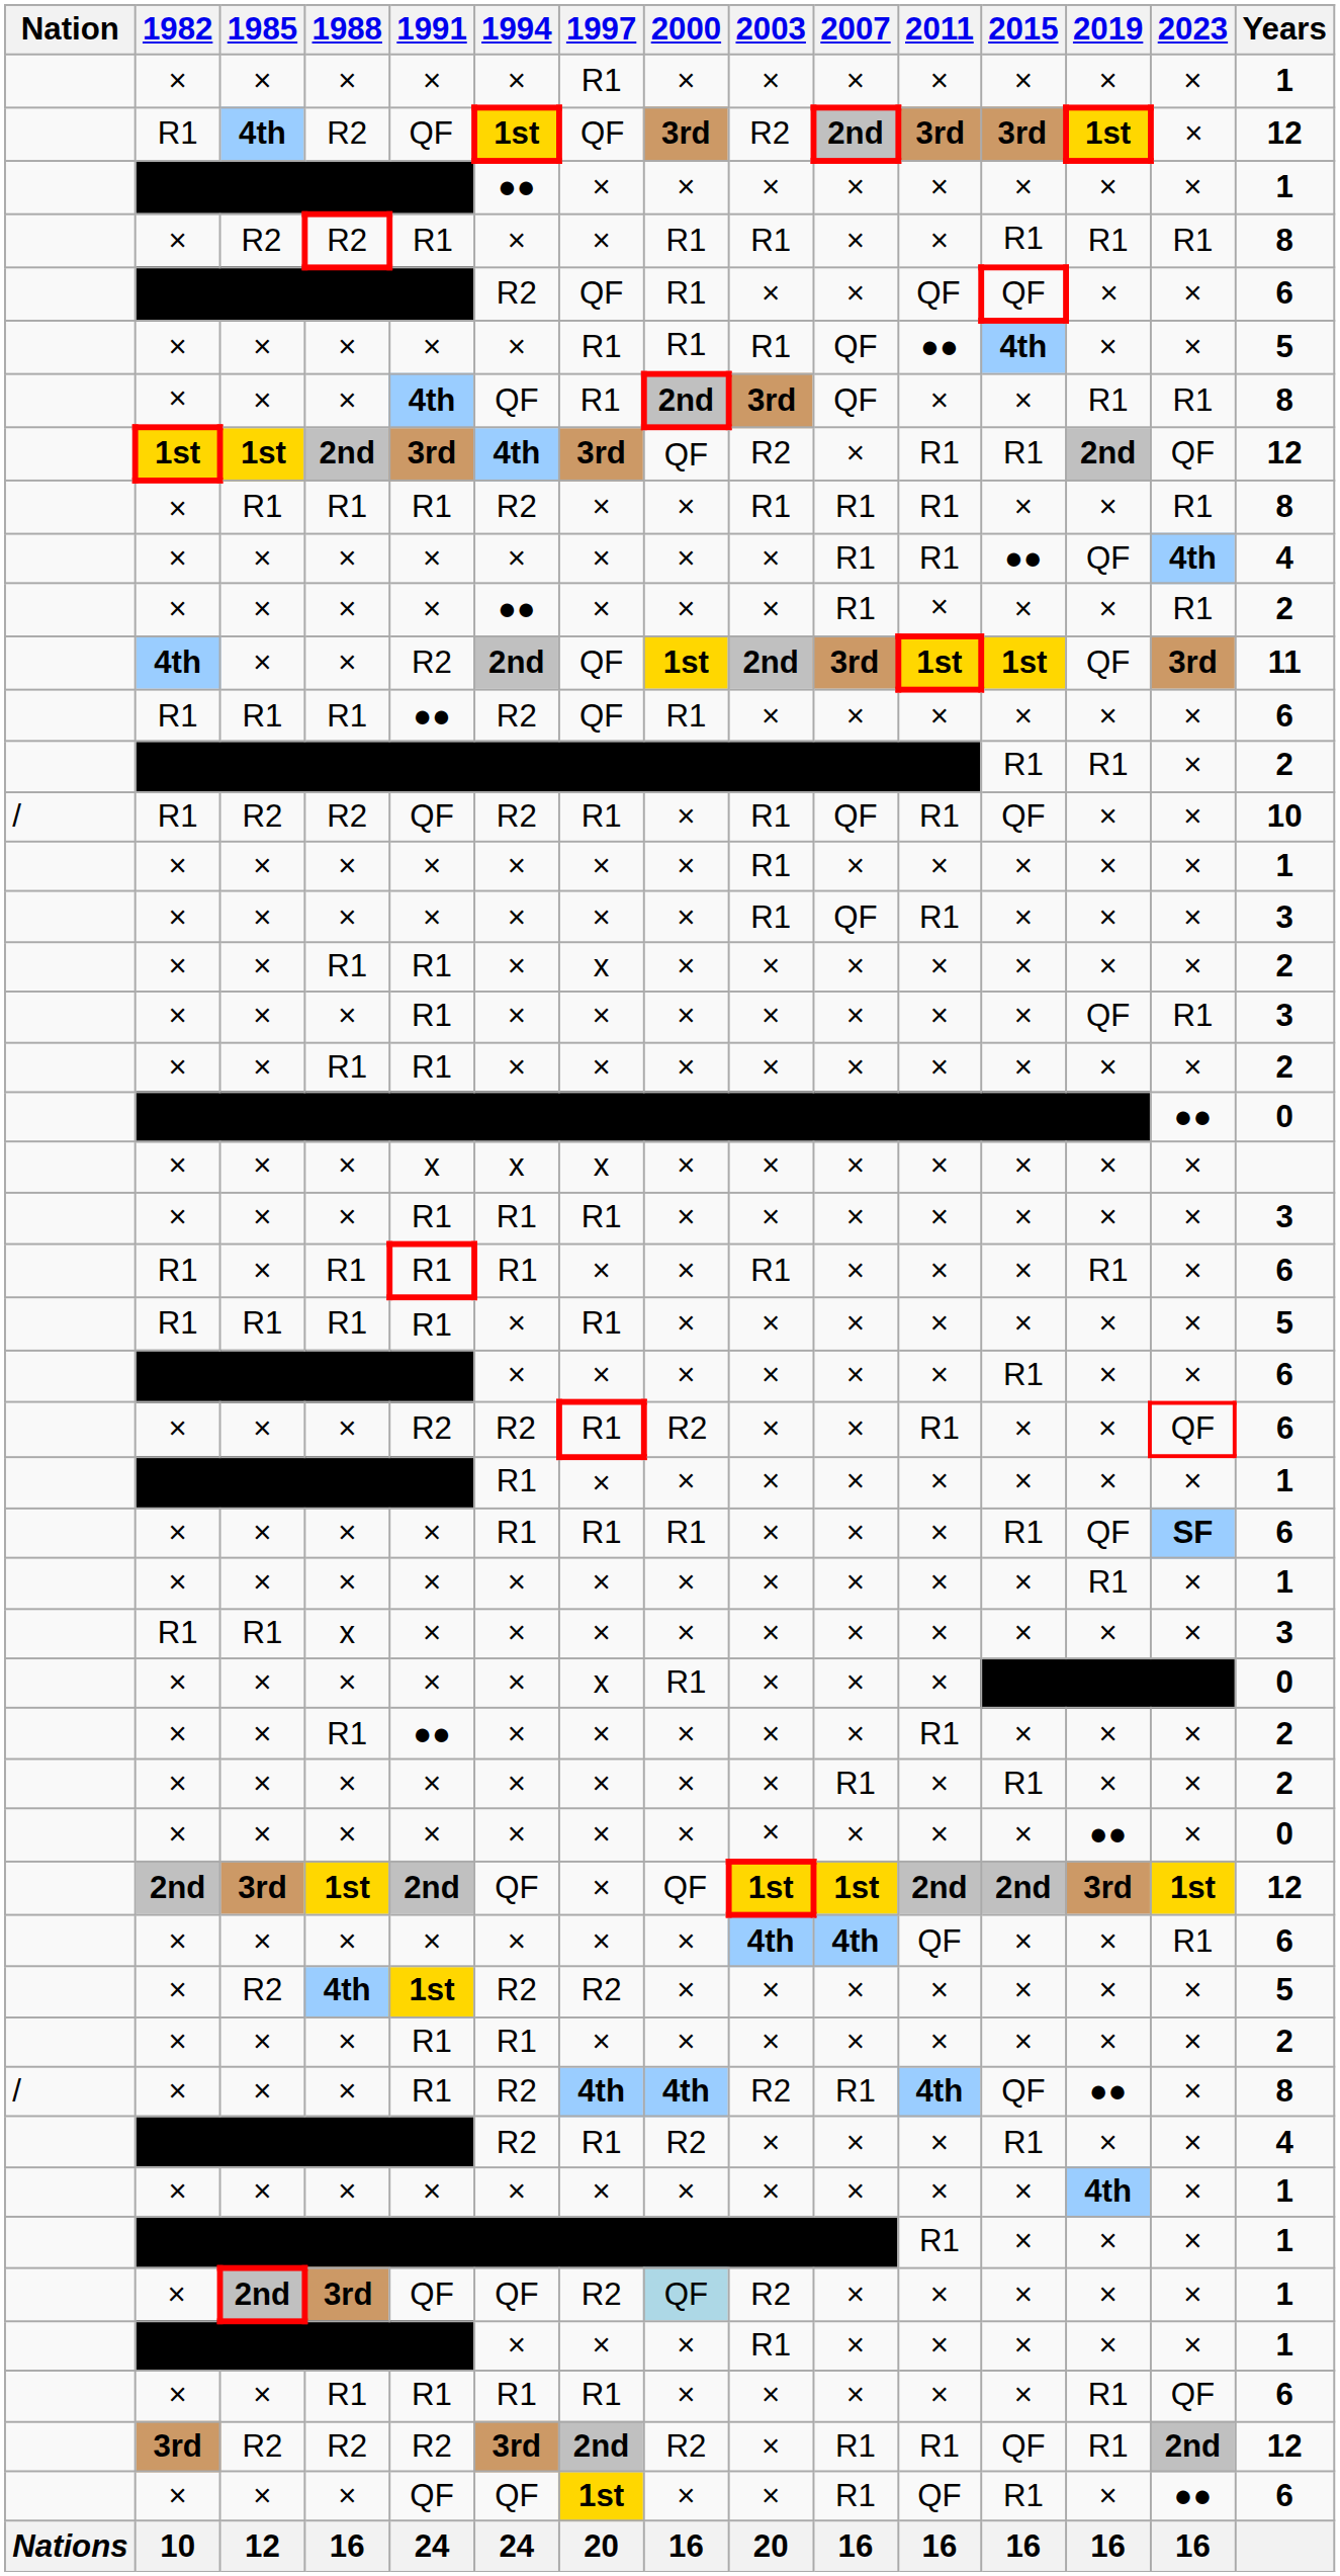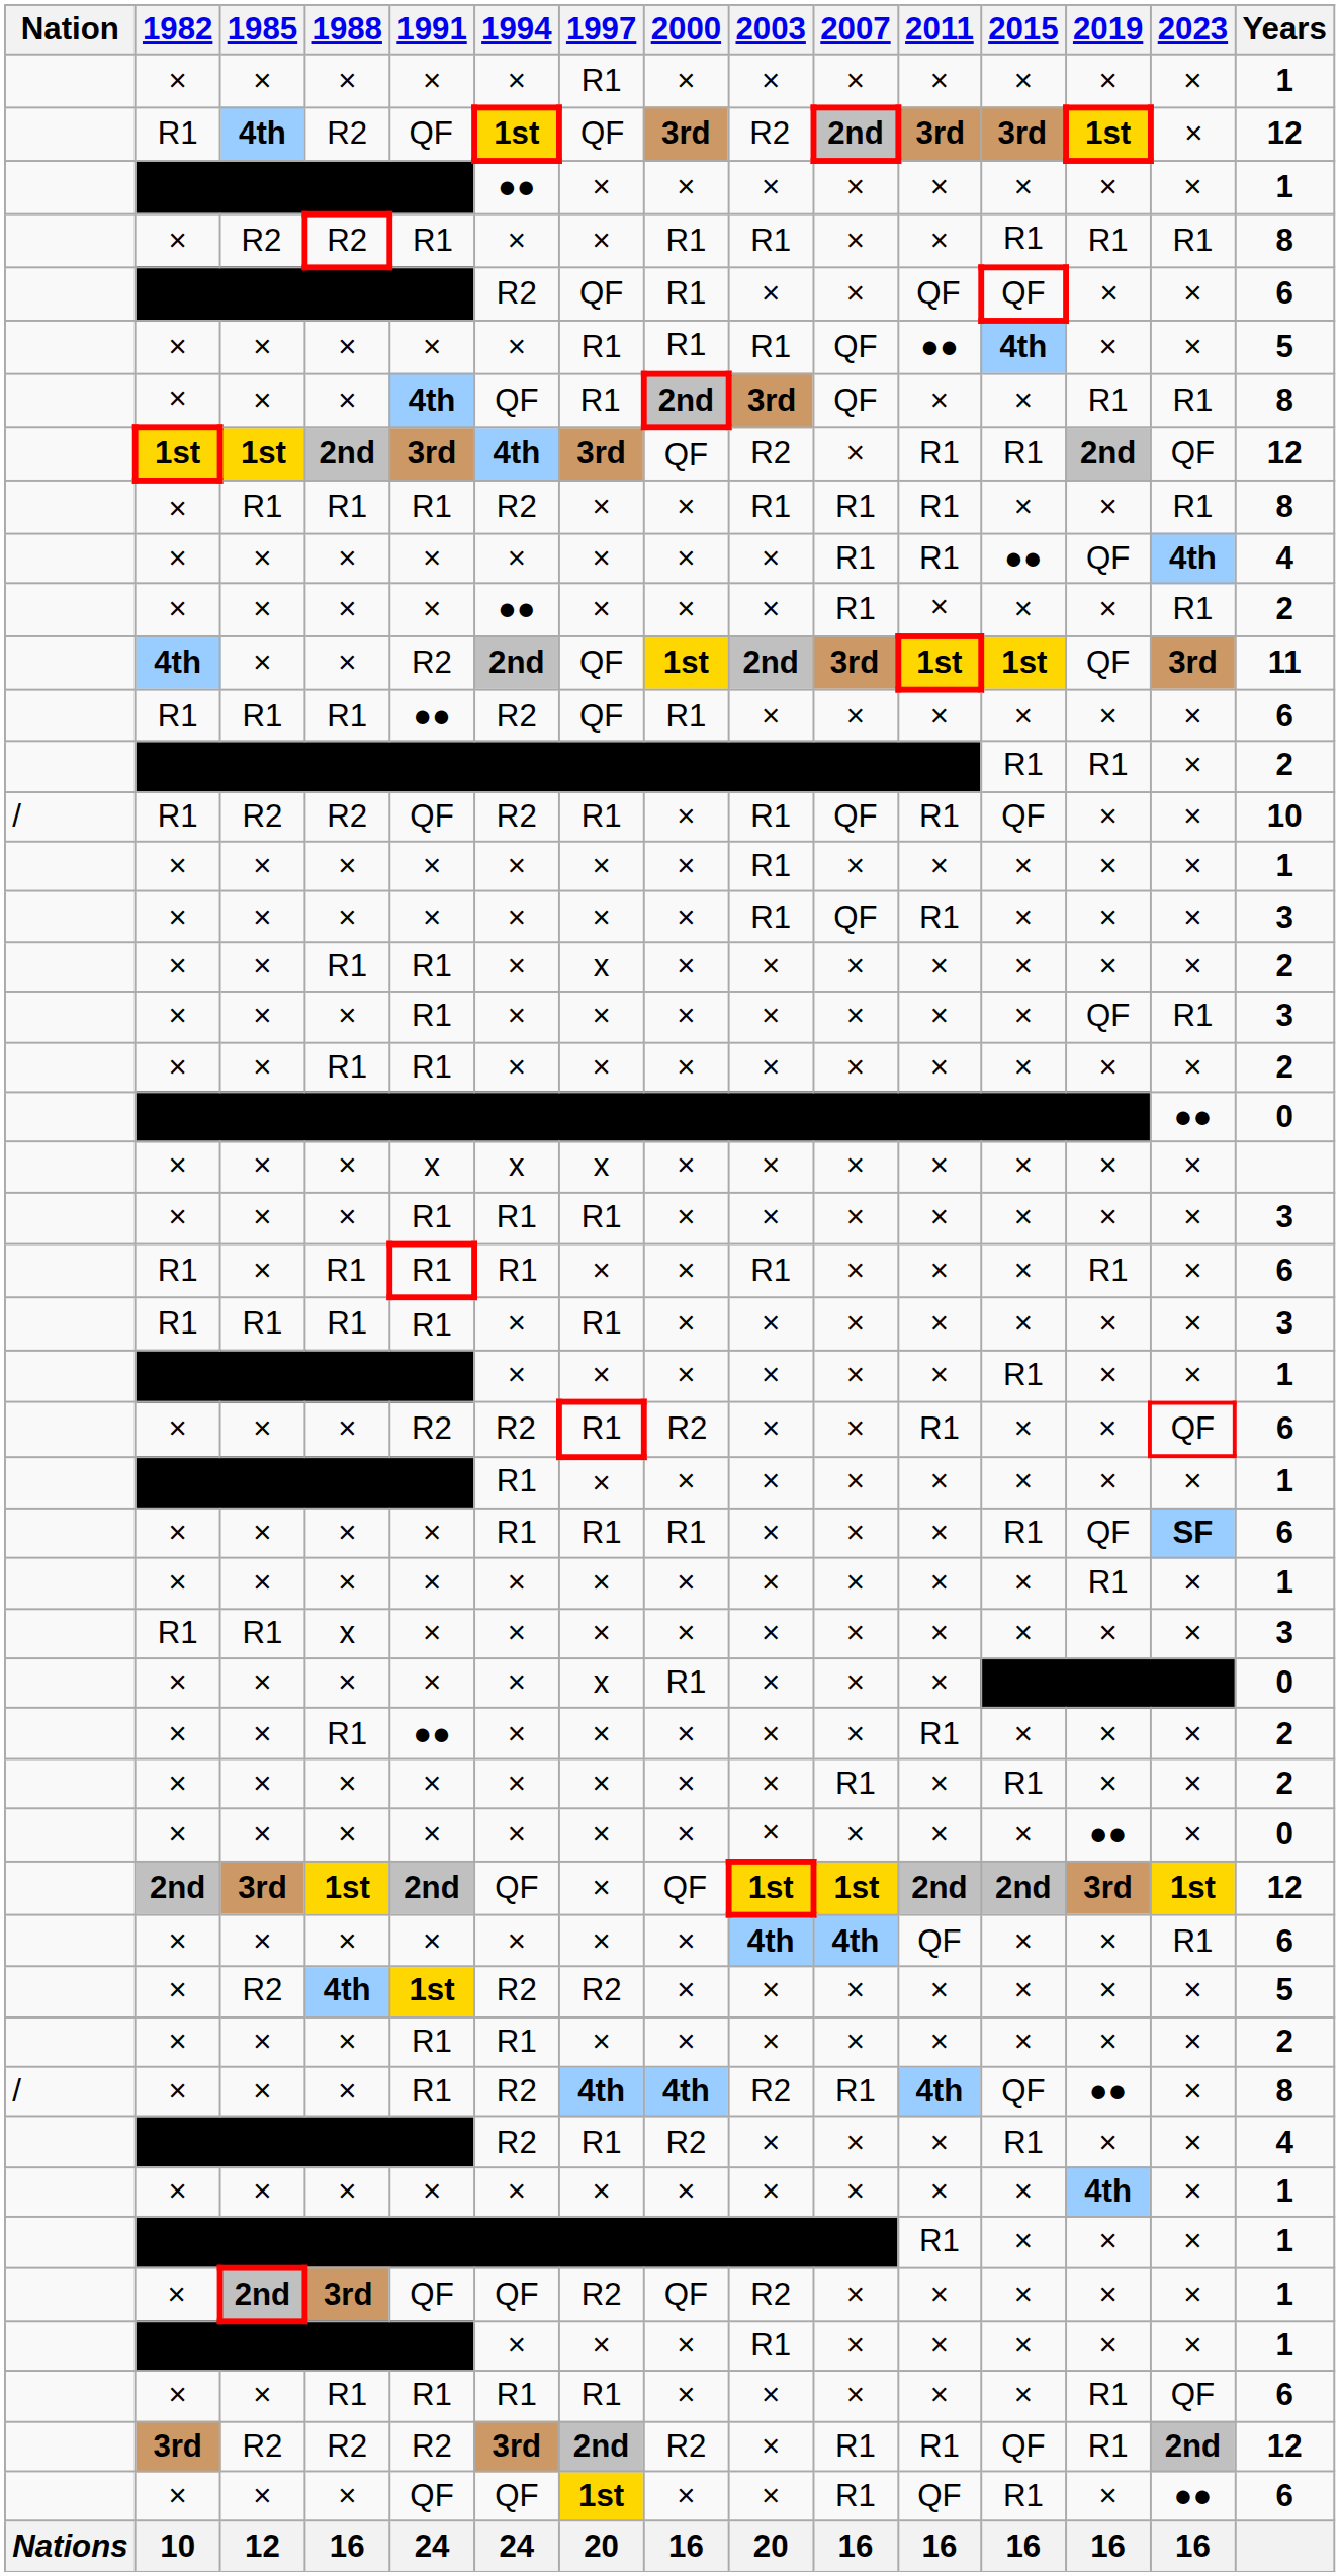row 26 | Years: 5 -> 3
row 27 | Years: 6 -> 1
row 45 | 2000: lightblue background -> no background
